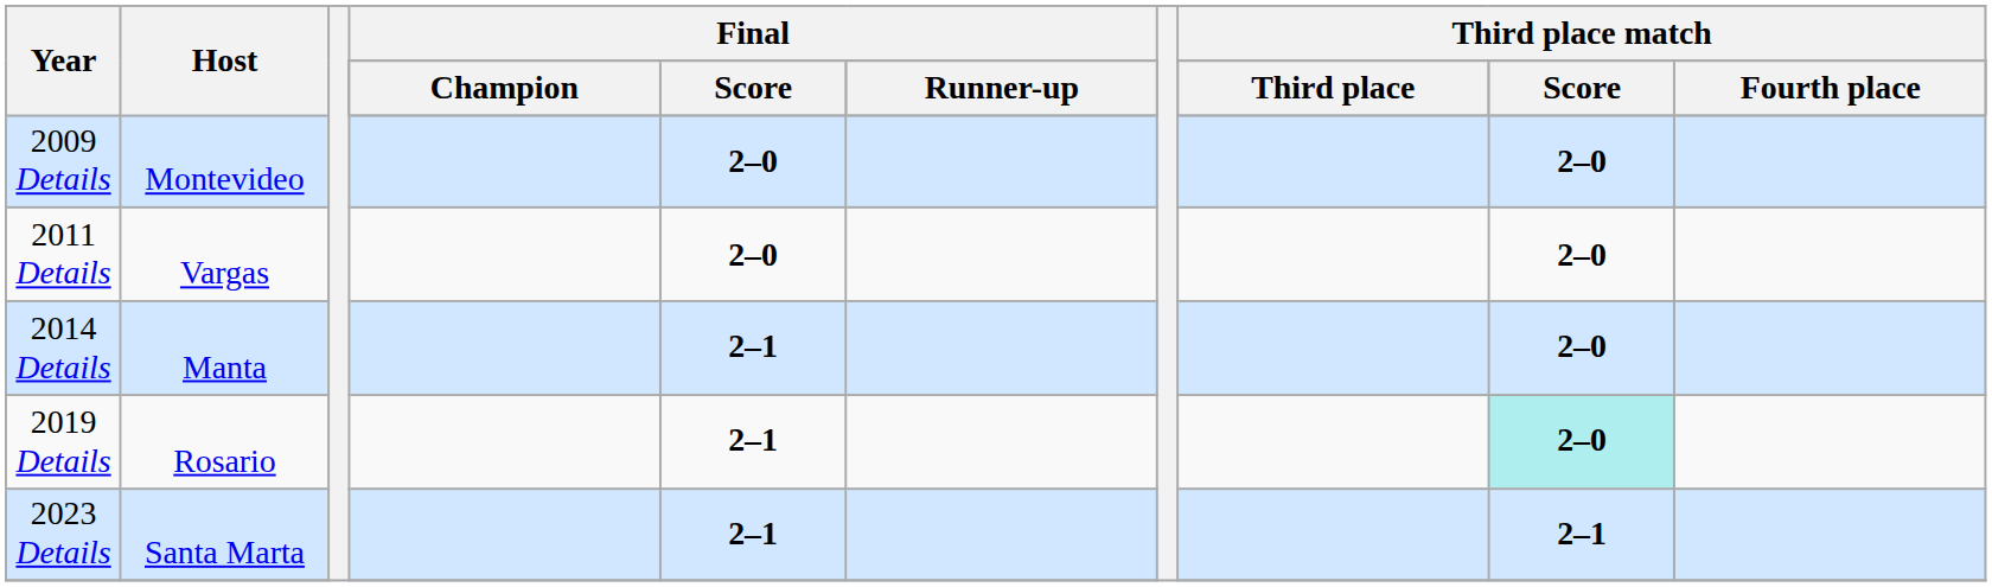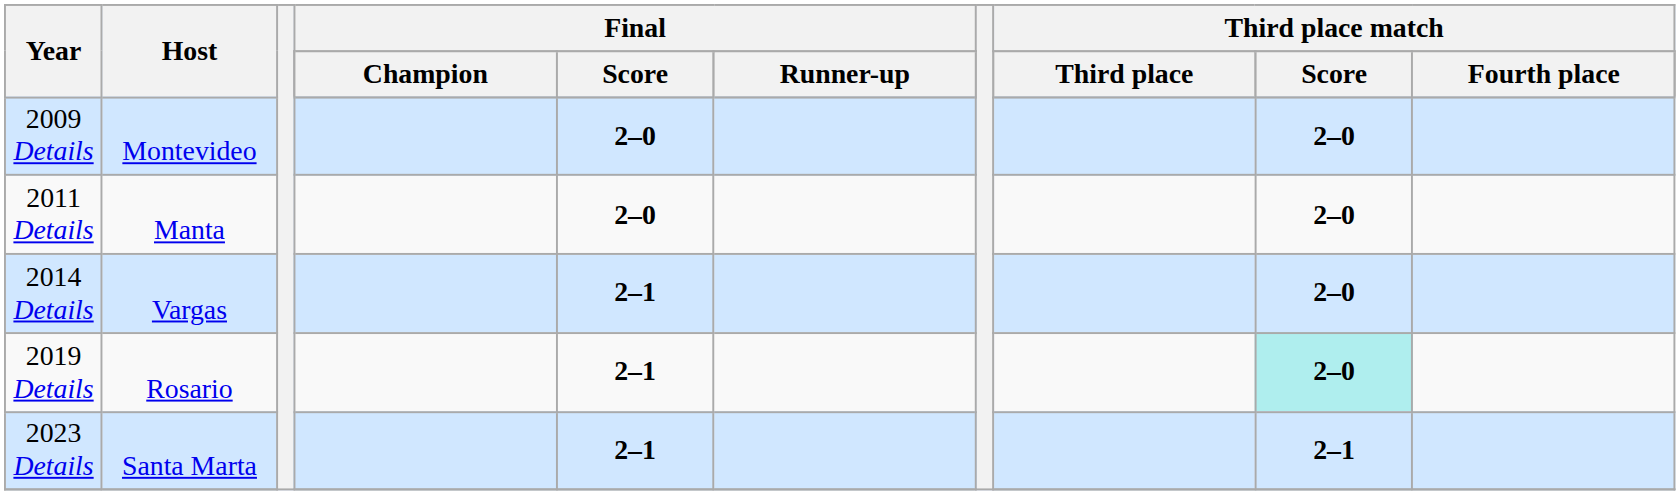2011 Details | Host: Vargas -> Manta
2014 Details | Host: Manta -> Vargas
